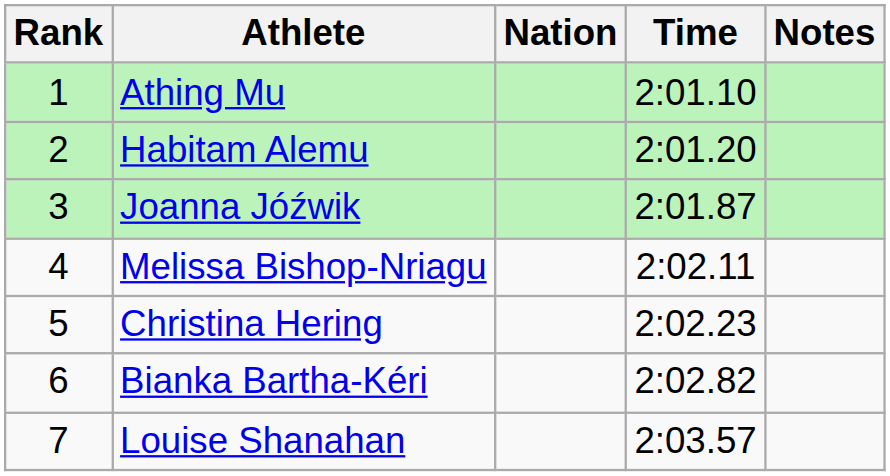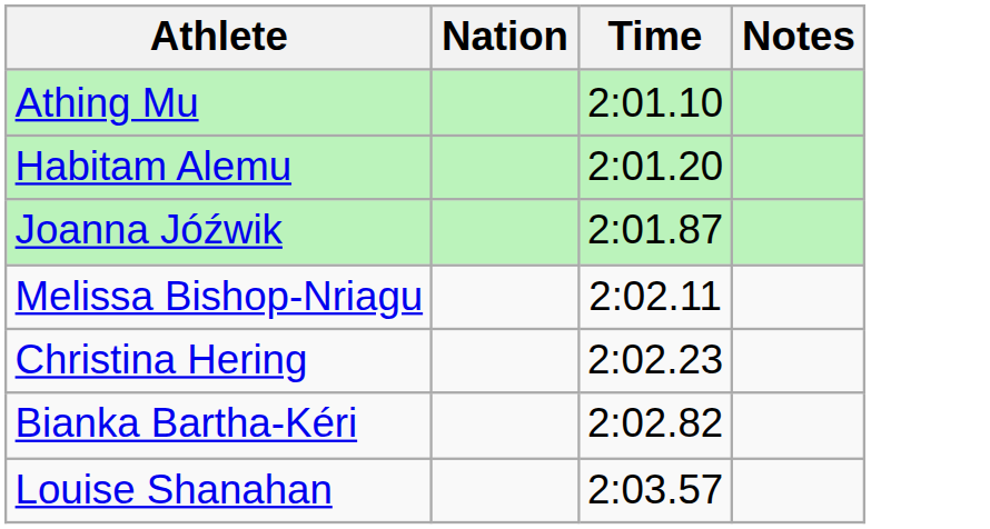- column: Rank | 1 | 2 | 3 | 4 | 5 | 6 | 7
